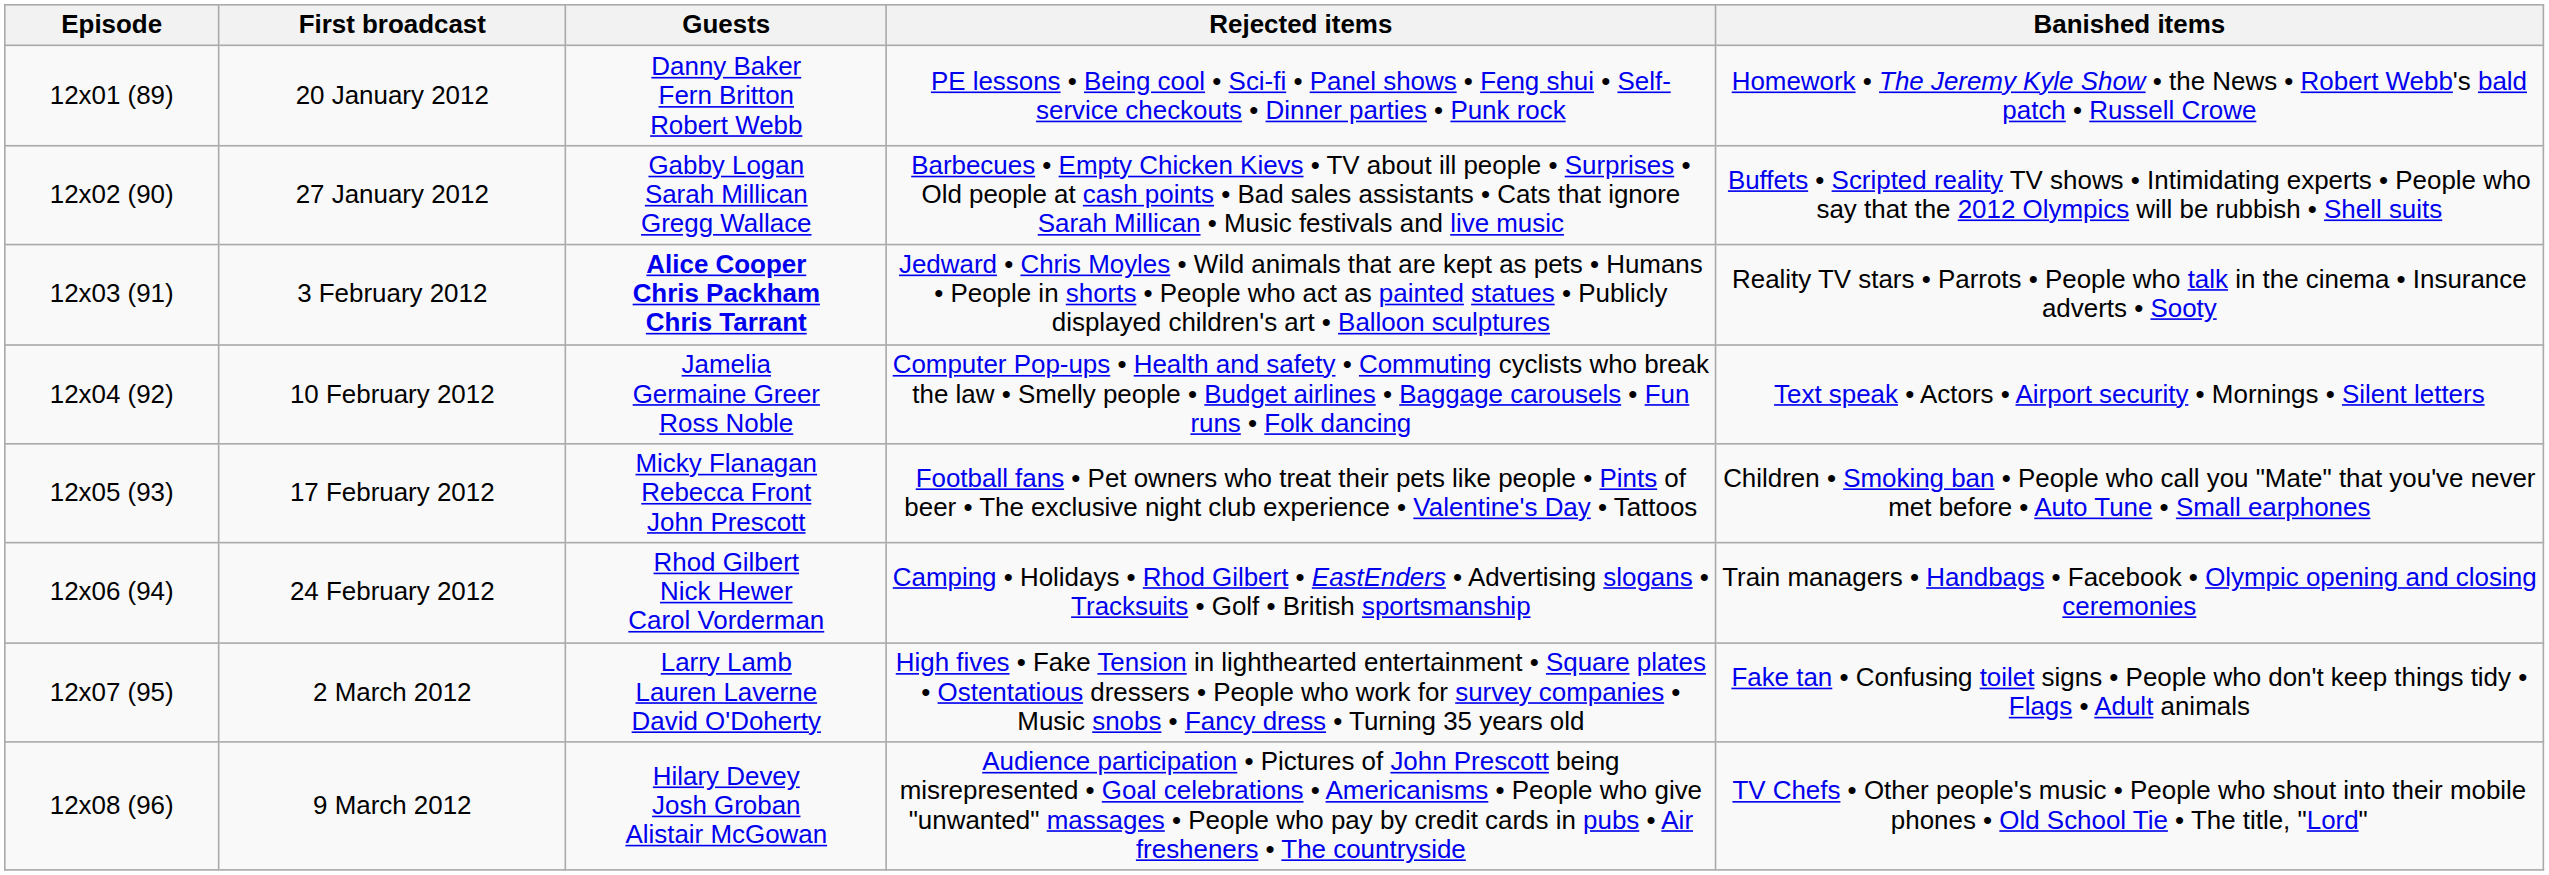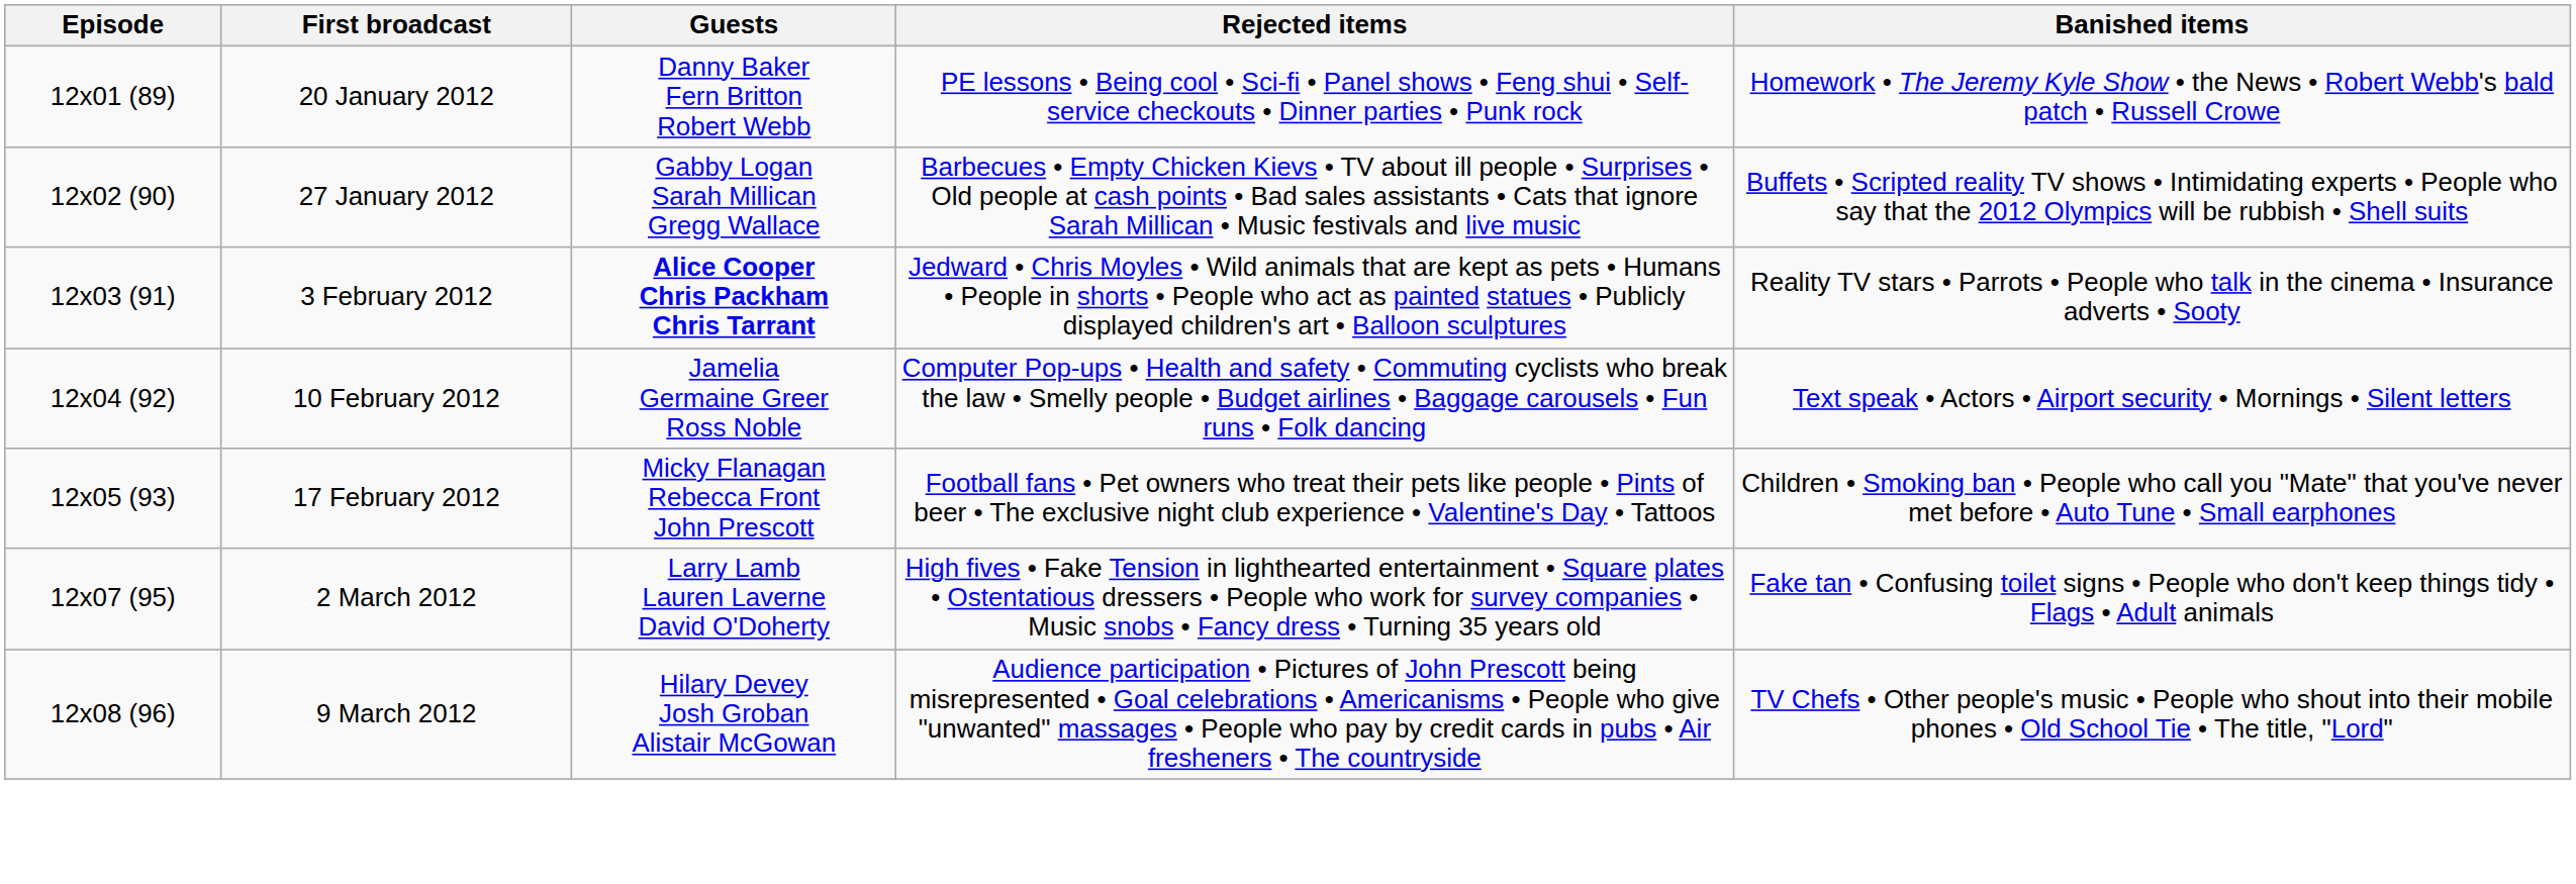- row: 12x06 (94) | 24 February 2012 | Rhod Gilbert Nick Hewer Carol Vorderman | Camping • Holidays • Rhod Gilbert • EastEnders • Advertising slogans • Tracksuits • Golf • British sportsmanship | Train managers • Handbags • Facebook • Olympic opening and closing ceremonies
